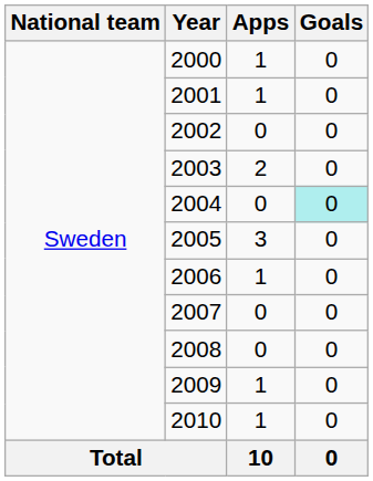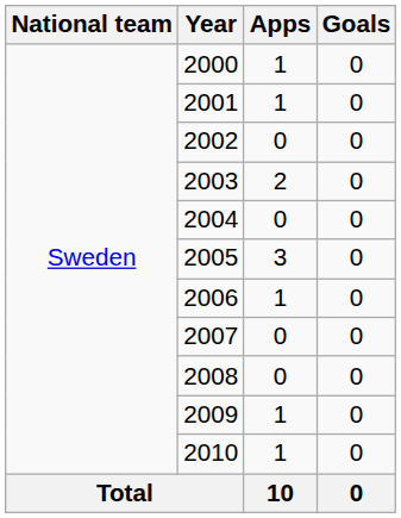2004 | Goals: paleturquoise background -> no background
